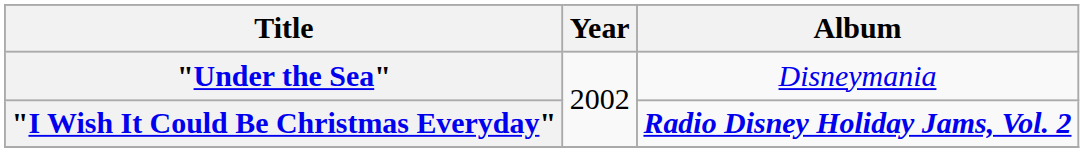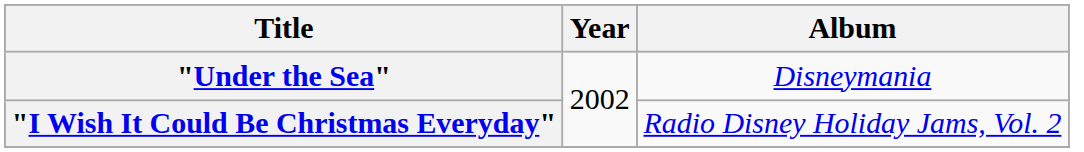"I Wish It Could Be Christmas Everyday" | Album: bold -> normal
